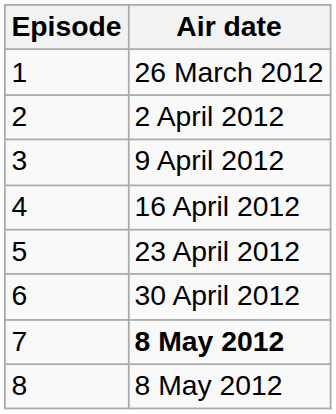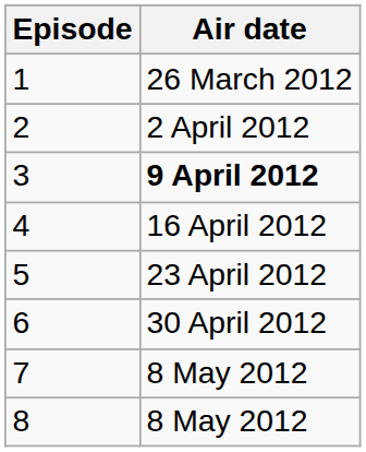3 | Air date: normal -> bold
7 | Air date: bold -> normal
